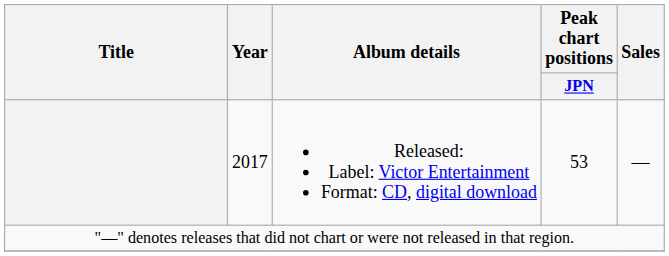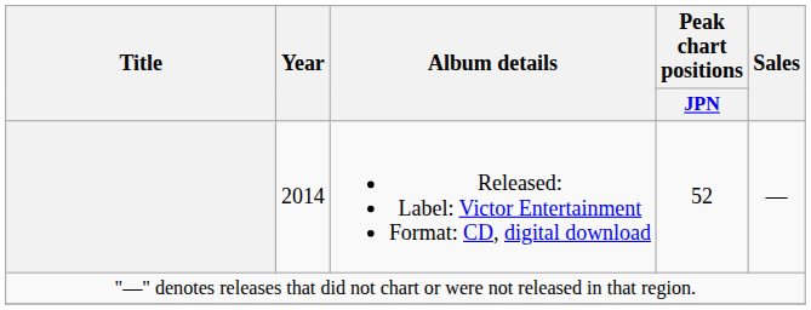row 3 | Year: 2017 -> 2014
row 3 | Peak chart positions / JPN: 53 -> 52
